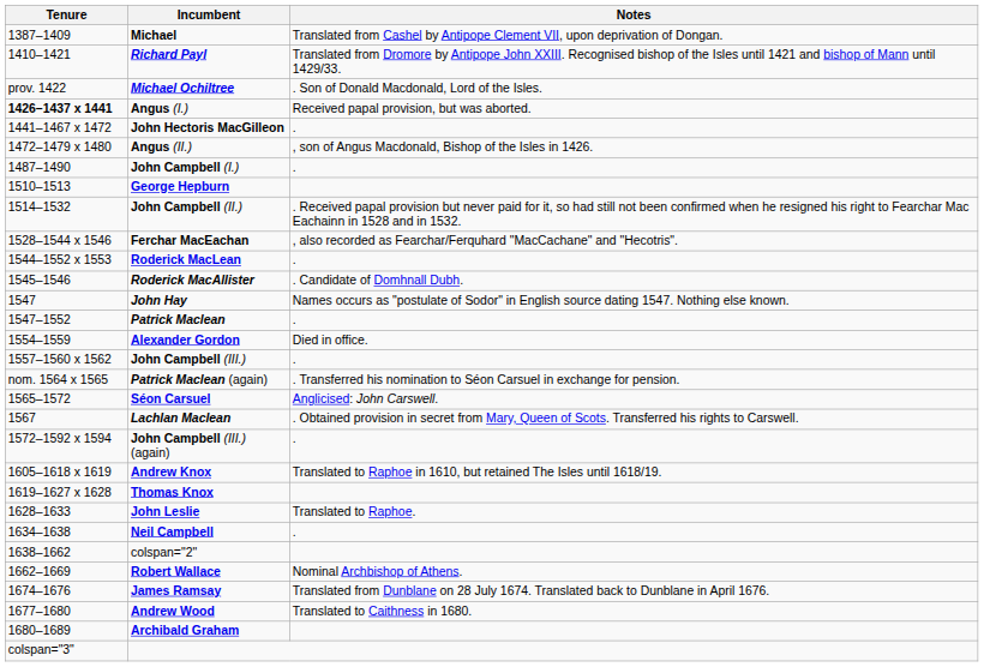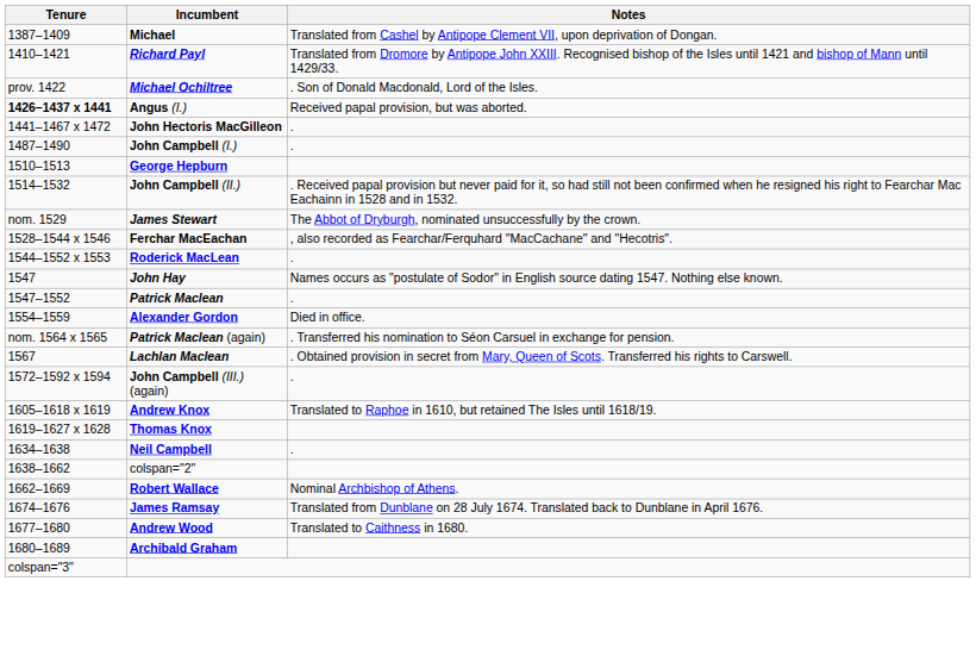- row: 1472–1479 x 1480 | Angus (II.) | , son of Angus Macdonald, Bishop of the Isles in 1426.
+ row: nom. 1529 | James Stewart | The Abbot of Dryburgh, nominated unsuccessfully by the crown.
- row: 1545–1546 | Roderick MacAllister | . Candidate of Domhnall Dubh.
- row: 1557–1560 x 1562 | John Campbell (III.) | .
- row: 1565–1572 | Séon Carsuel | Anglicised: John Carswell.
- row: 1628–1633 | John Leslie | Translated to Raphoe.
